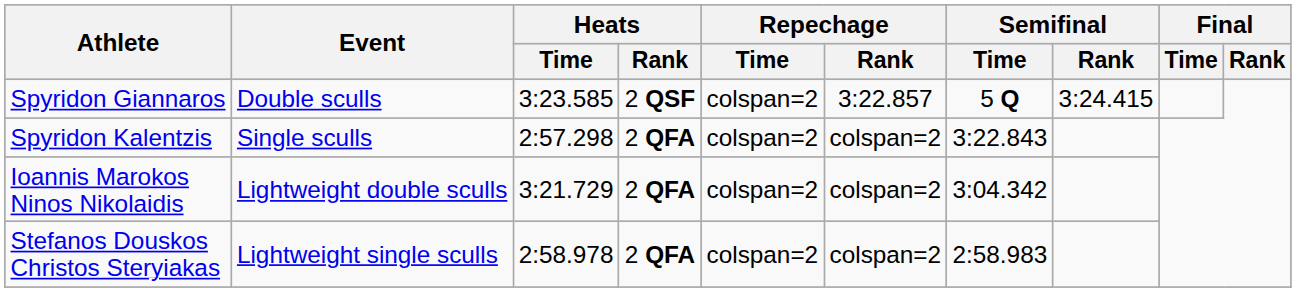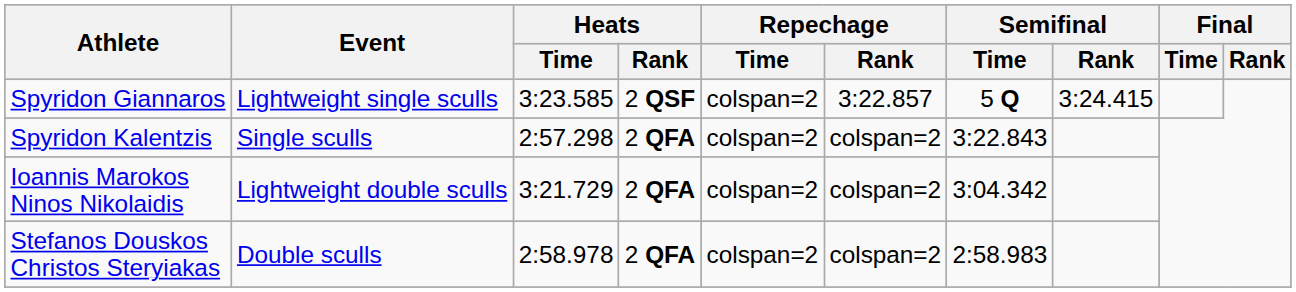Spyridon Giannaros | Event: Double sculls -> Lightweight single sculls
Stefanos Douskos Christos Steryiakas | Event: Lightweight single sculls -> Double sculls
